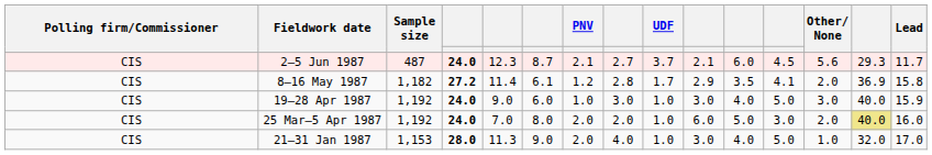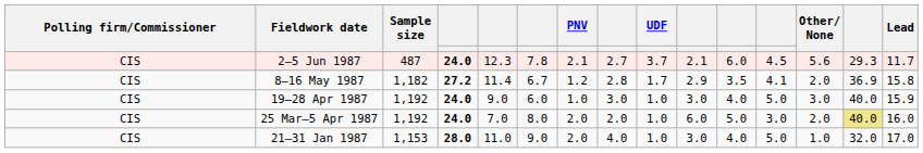2–5 Jun 1987 | column 6: 8.7 -> 7.8
8–16 May 1987 | column 6: 6.1 -> 6.7
21–31 Jan 1987 | column 5: 11.3 -> 11.0
